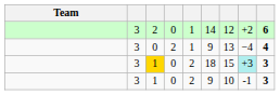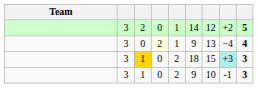row 2 | column 9: 6 -> 5
row 3 | column 4: no background -> lightyellow background
